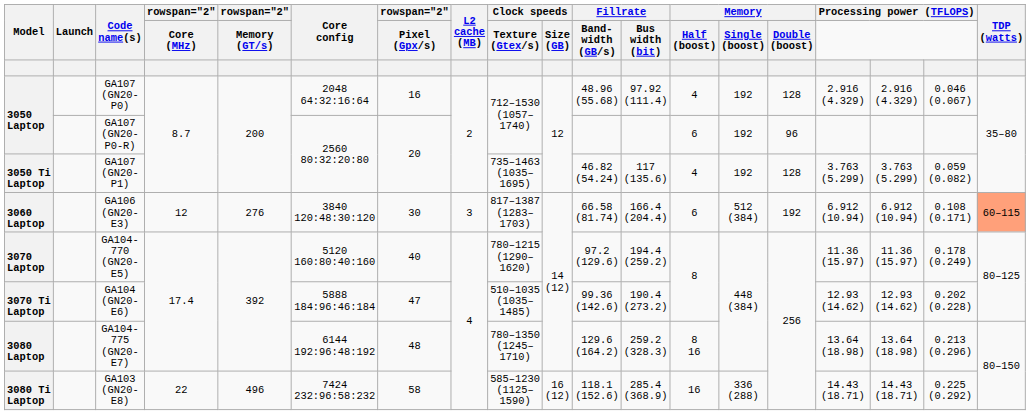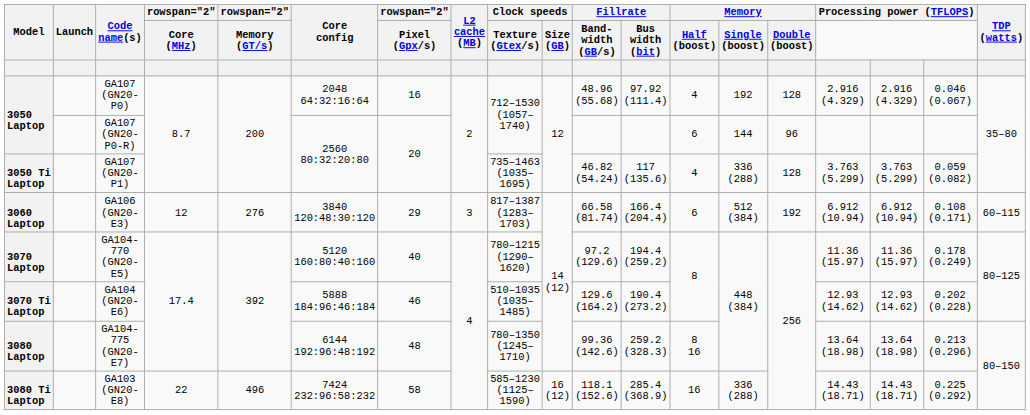GA107 (GN20-P0-R) | Memory / Single (boost): 192 -> 144
GA107 (GN20-P1) | Memory / Single (boost): 192 -> 336 (288)
GA106 (GN20-E3) | rowspan="2" / Pixel (Gpx/s): 30 -> 29
GA106 (GN20-E3) | TDP (watts): lightsalmon background -> no background
GA104 (GN20-E6) | rowspan="2" / Pixel (Gpx/s): 47 -> 46
GA104 (GN20-E6) | Fillrate / Band- width (GB/s): 99.36 (142.6) -> 129.6 (164.2)
GA104-775 (GN20-E7) | Fillrate / Band- width (GB/s): 129.6 (164.2) -> 99.36 (142.6)
